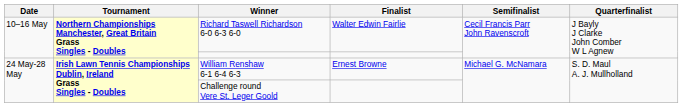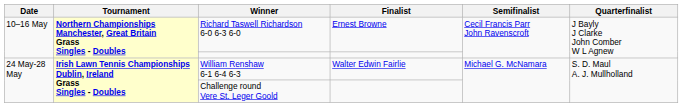Richard Taswell Richardson 6-0 6-3 6-0 | Finalist: Walter Edwin Fairlie -> Ernest Browne
William Renshaw 6-1 6-4 6-3 | Finalist: Ernest Browne -> Walter Edwin Fairlie
